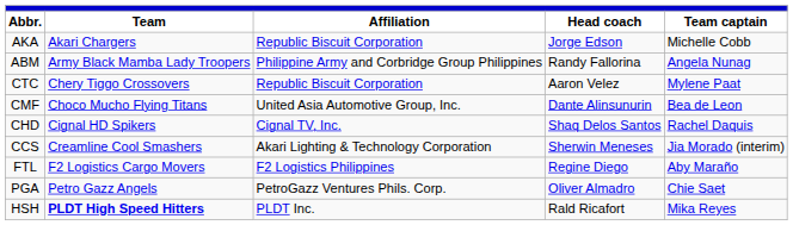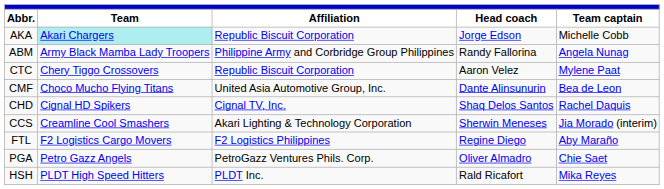AKA | Team: no background -> paleturquoise background
HSH | Team: bold -> normal
